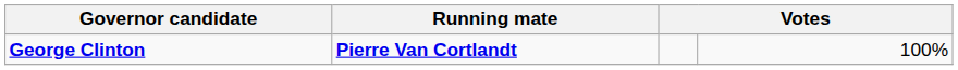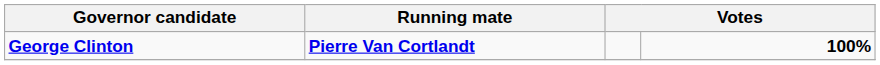George Clinton | column 4: normal -> bold
